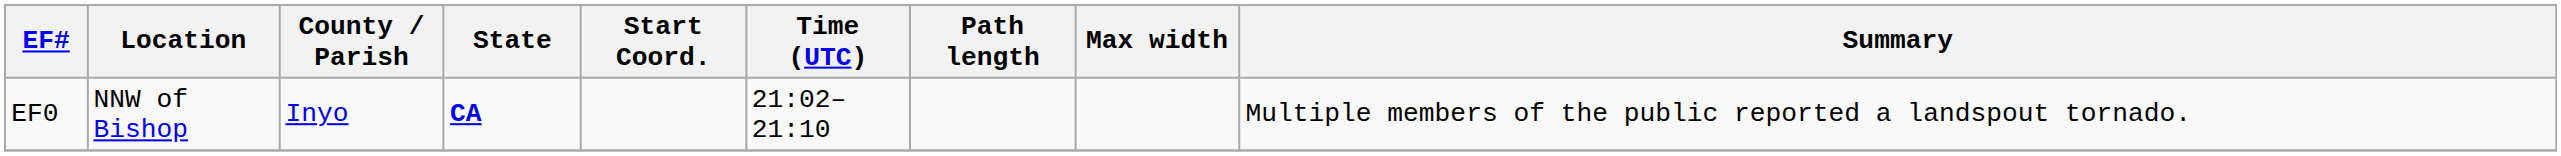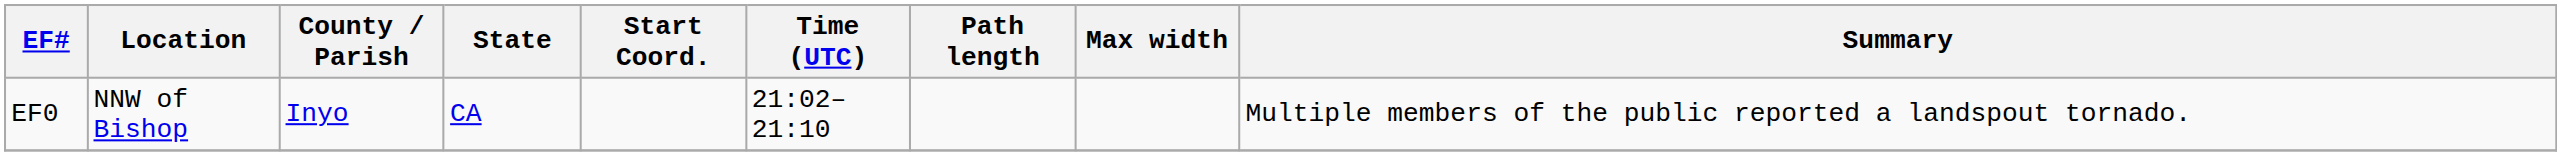EF0 | State: bold -> normal
